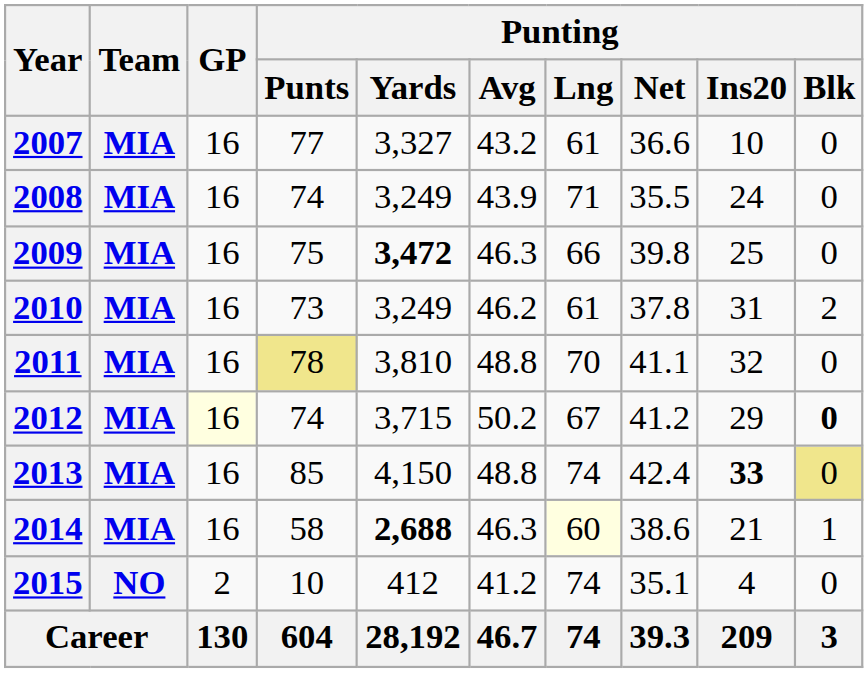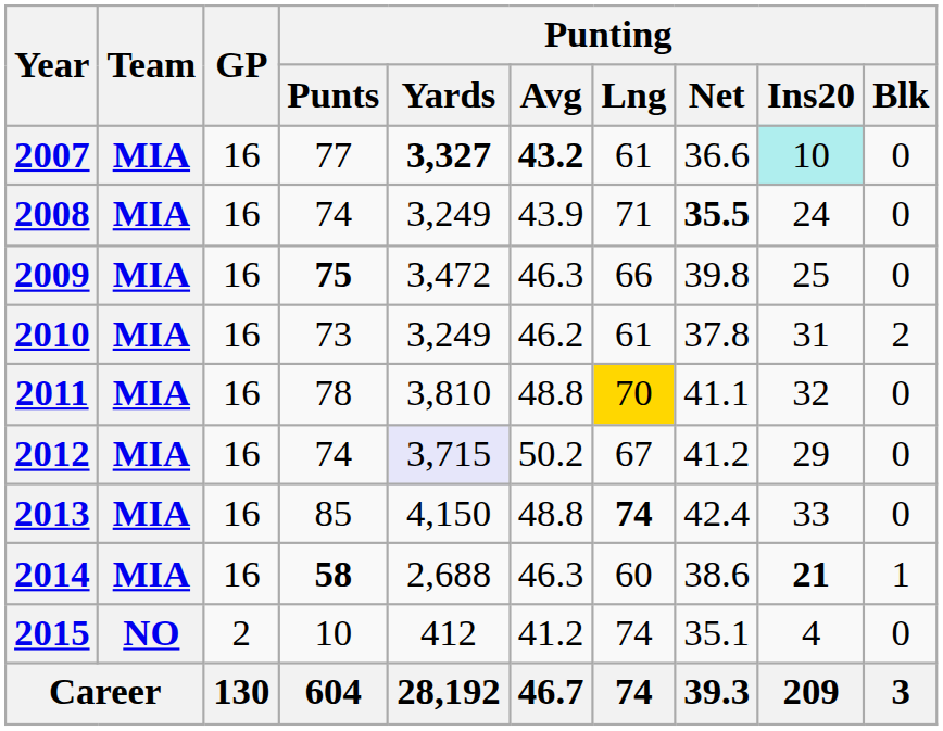2007 | Punting / Yards: normal -> bold
2007 | Punting / Avg: normal -> bold
2007 | Punting / Ins20: no background -> paleturquoise background
2008 | Punting / Net: normal -> bold
2009 | Punting / Punts: normal -> bold
2009 | Punting / Yards: bold -> normal
2011 | Punting / Punts: khaki background -> no background
2011 | Punting / Lng: no background -> gold background
2012 | GP: lightyellow background -> no background
2012 | Punting / Yards: no background -> lavender background
2012 | Punting / Blk: bold -> normal
2013 | Punting / Lng: normal -> bold
2013 | Punting / Ins20: bold -> normal
2013 | Punting / Blk: khaki background -> no background
2014 | Punting / Punts: normal -> bold
2014 | Punting / Yards: bold -> normal
2014 | Punting / Lng: lightyellow background -> no background
2014 | Punting / Ins20: normal -> bold
